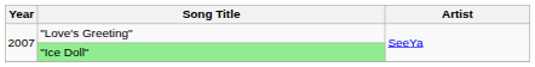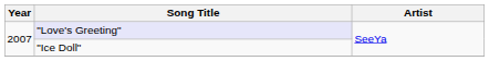"Love's Greeting" | Song Title: no background -> lavender background
"Ice Doll" | Song Title: lightgreen background -> no background
